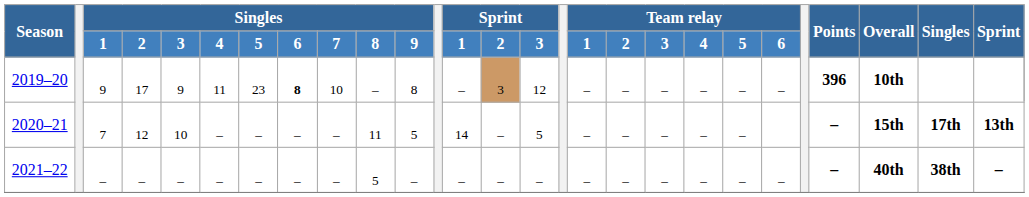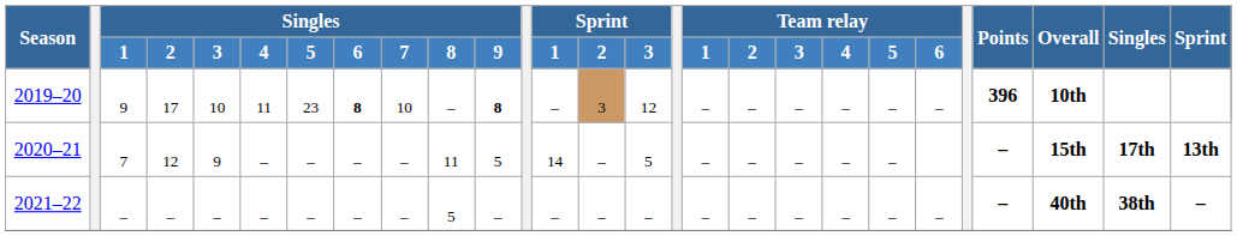2019–20 | Singles / 3: 9 -> 10
2019–20 | Singles / 9: normal -> bold
2020–21 | Singles / 3: 10 -> 9
